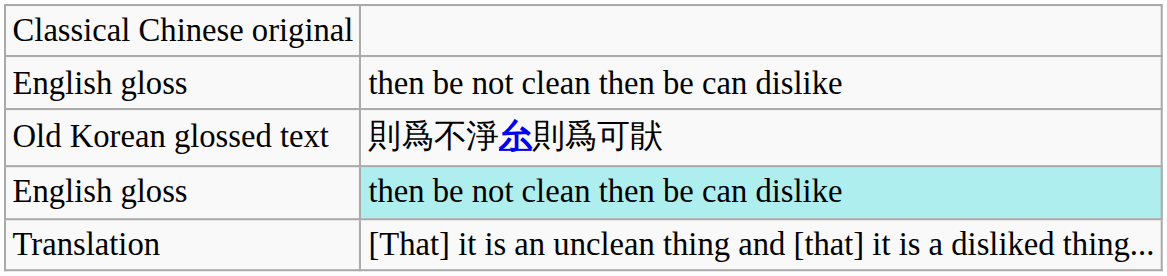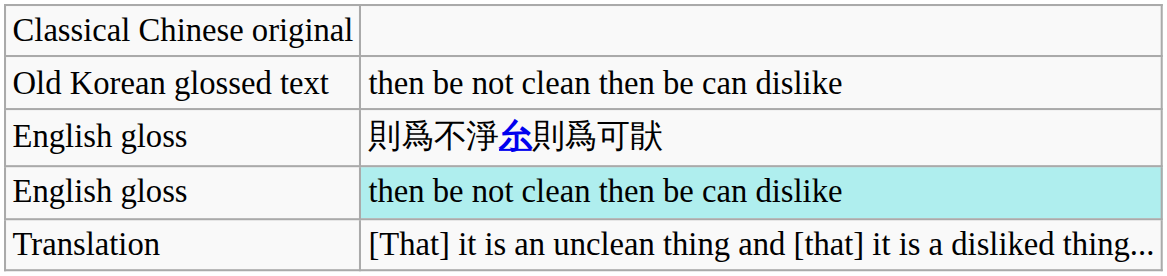row 2 | column 1: English gloss -> Old Korean glossed text
row 3 | column 1: Old Korean glossed text -> English gloss
